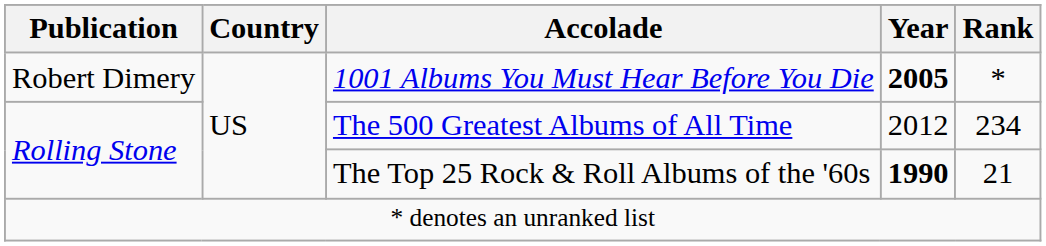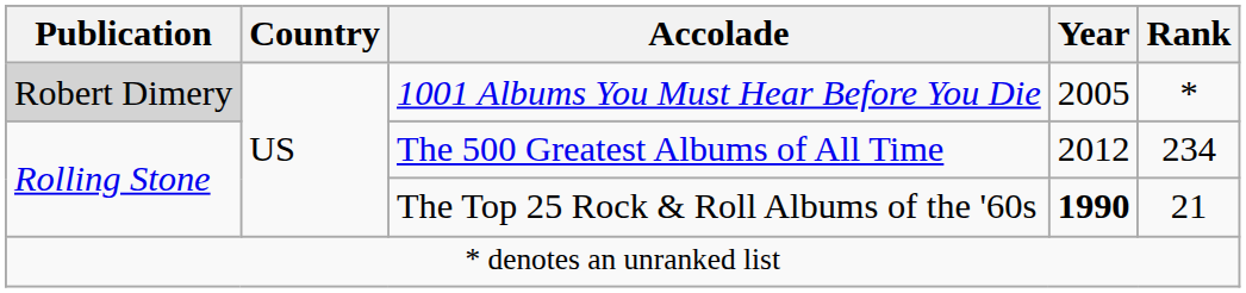1001 Albums You Must Hear Before You Die | Publication: no background -> lightgrey background
1001 Albums You Must Hear Before You Die | Year: bold -> normal
